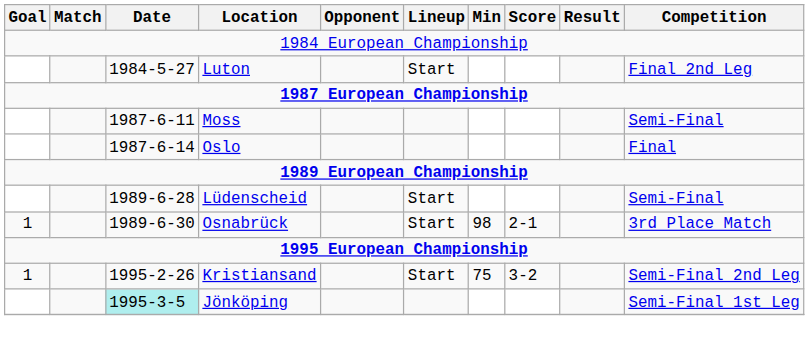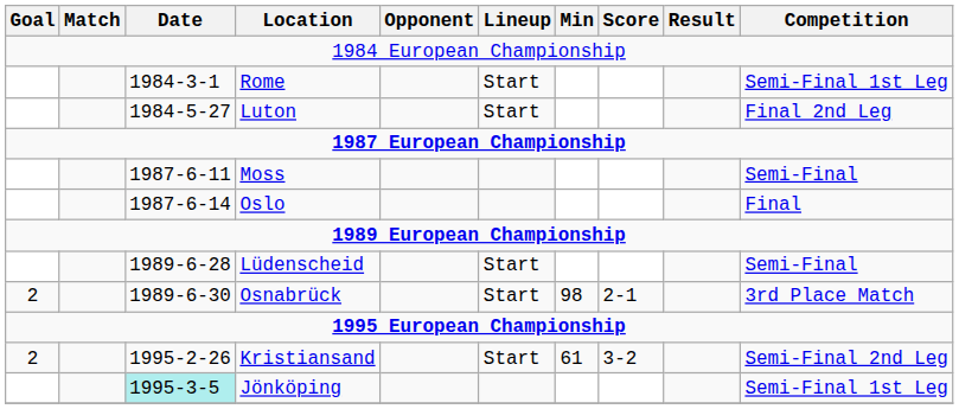+ row: 1984-3-1 | Rome | Start | Semi-Final 1st Leg
Osnabrück | Goal: 1 -> 2
Kristiansand | Goal: 1 -> 2
Kristiansand | Min: 75 -> 61
